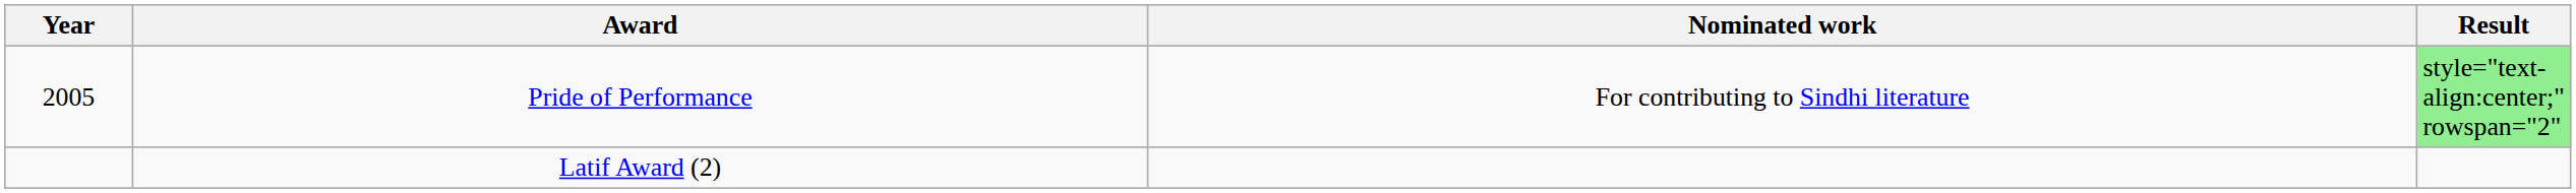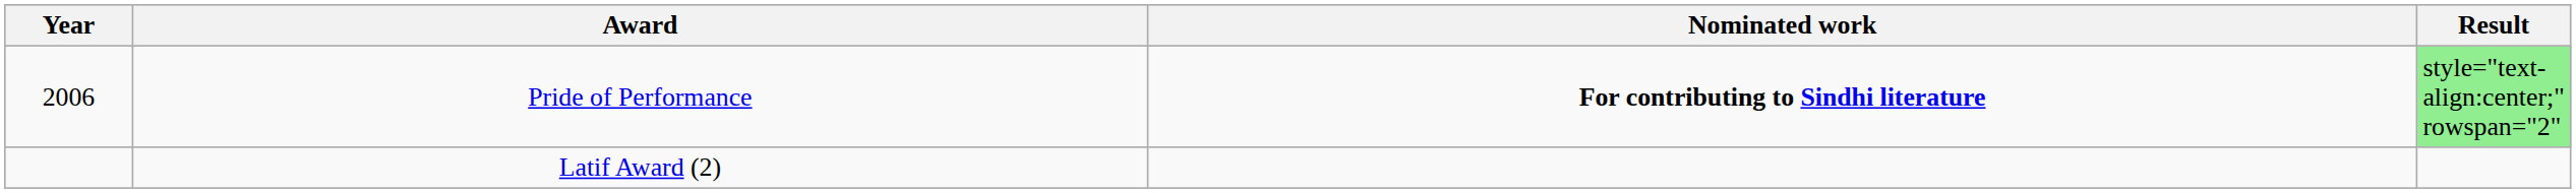Pride of Performance | Year: 2005 -> 2006
Pride of Performance | Nominated work: normal -> bold
